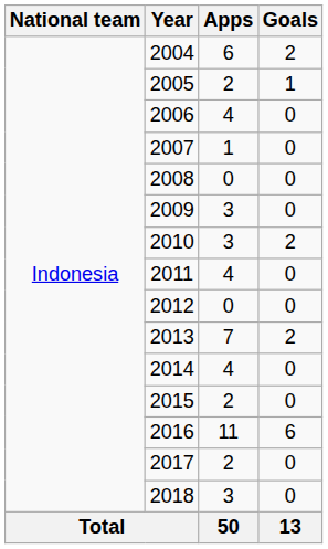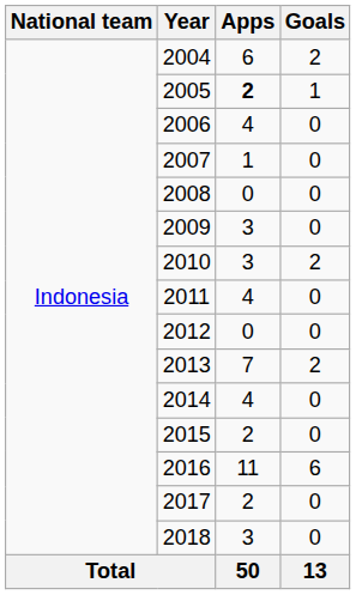2005 | Apps: normal -> bold
